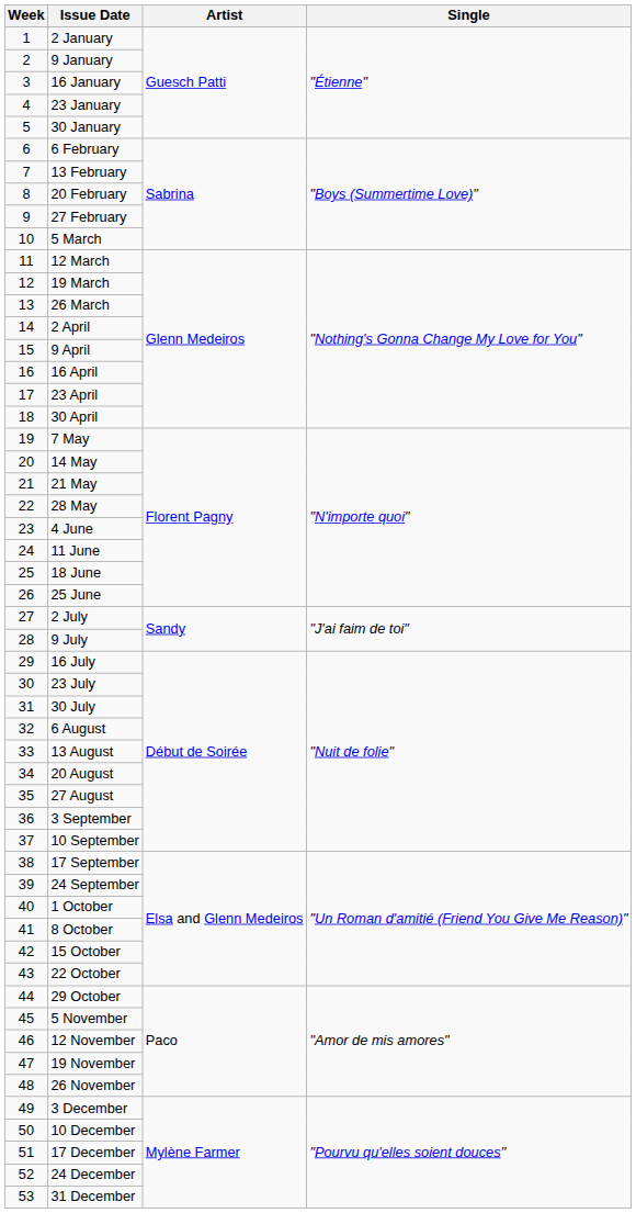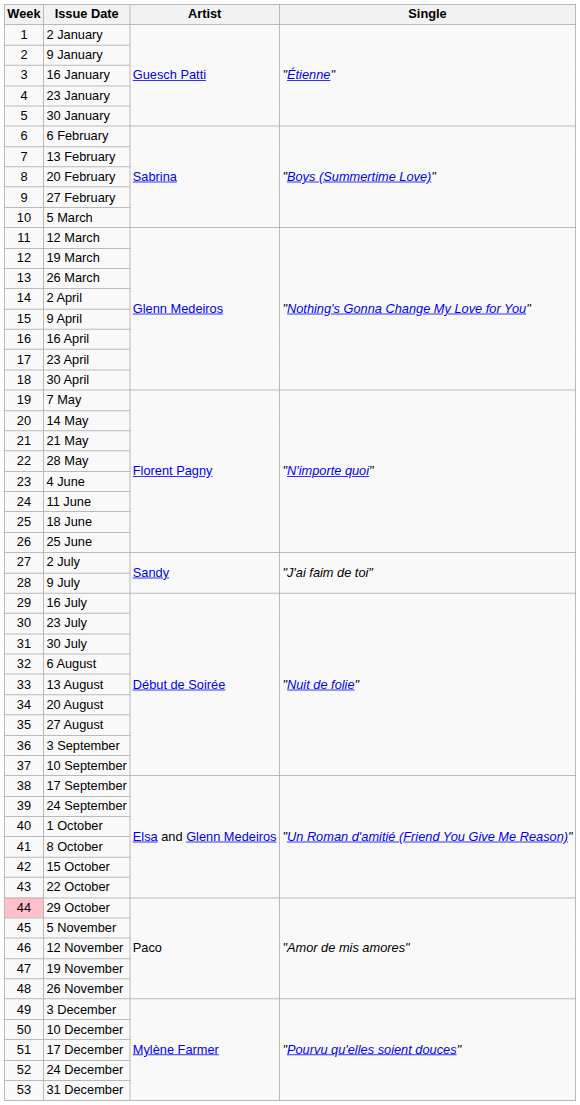29 October | Week: no background -> pink background
